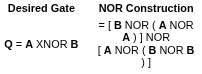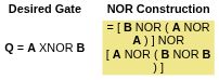Q = A XNOR B | NOR Construction: no background -> khaki background
